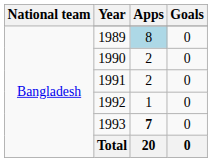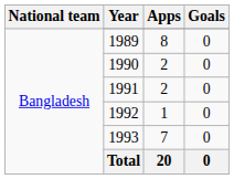1989 | Apps: lightblue background -> no background
1993 | Apps: bold -> normal
